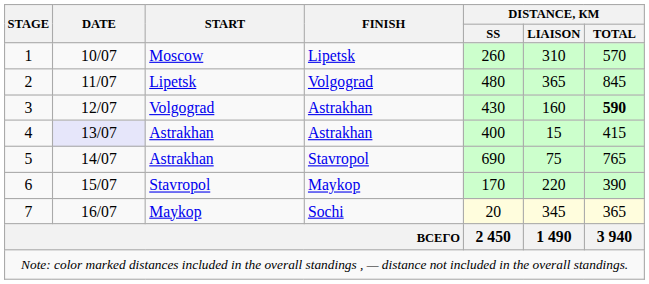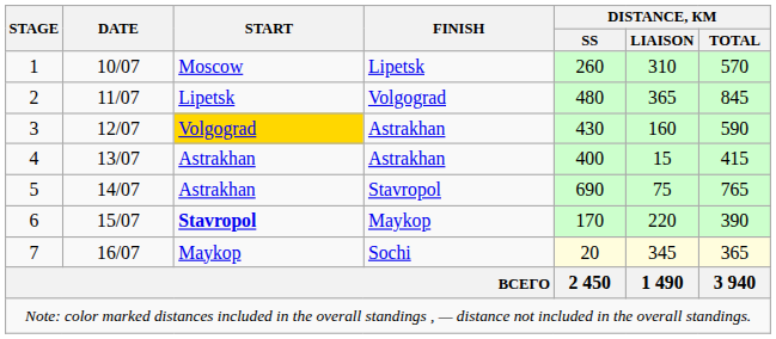3 | START: no background -> gold background
3 | DISTANCE, КМ / TOTAL: bold -> normal
4 | DATE: lavender background -> no background
6 | START: normal -> bold
